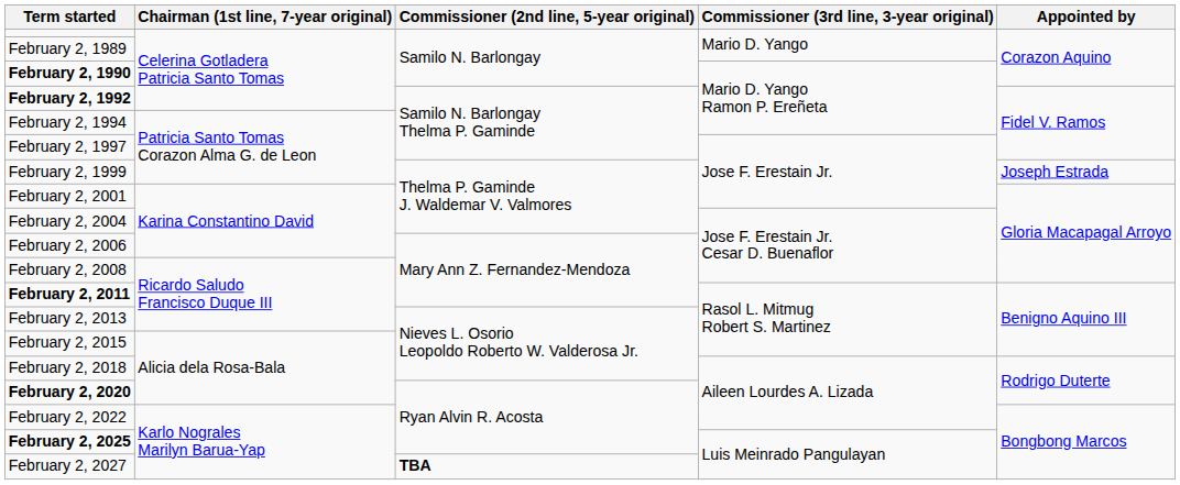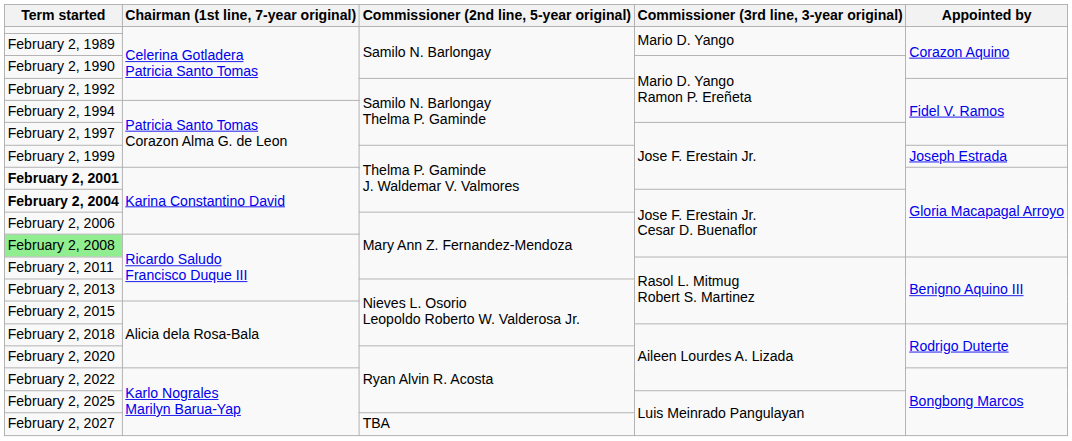February 2, 1990 | Term started: bold -> normal
February 2, 1992 | Term started: bold -> normal
February 2, 2001 | Term started: normal -> bold
February 2, 2004 | Term started: normal -> bold
February 2, 2008 | Term started: no background -> lightgreen background
February 2, 2011 | Term started: bold -> normal
February 2, 2020 | Term started: bold -> normal
February 2, 2025 | Term started: bold -> normal
February 2, 2027 | Commissioner (2nd line, 5-year original): bold -> normal
